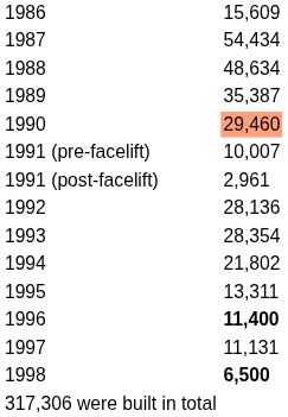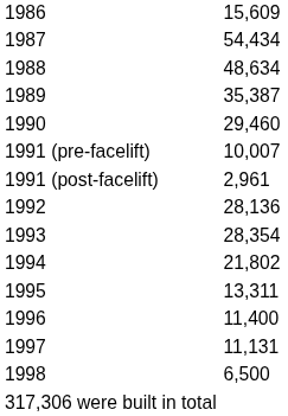1990 | column 2: lightsalmon background -> no background
1996 | column 2: bold -> normal
1998 | column 2: bold -> normal
